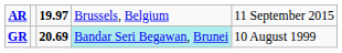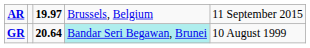GR | column 3: 20.69 -> 20.64
